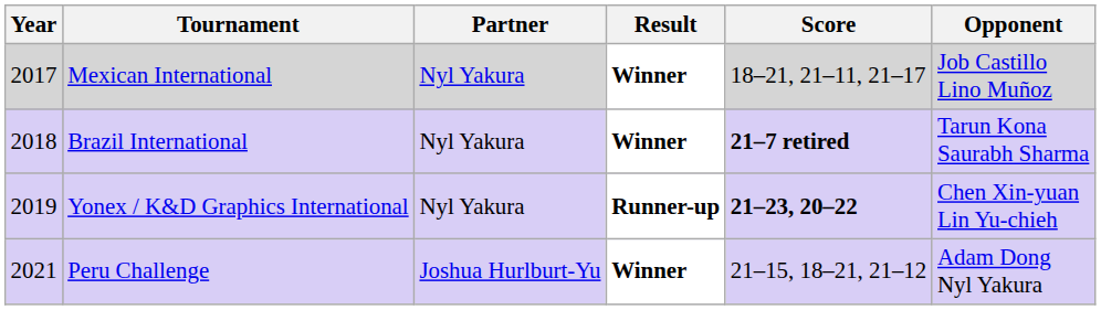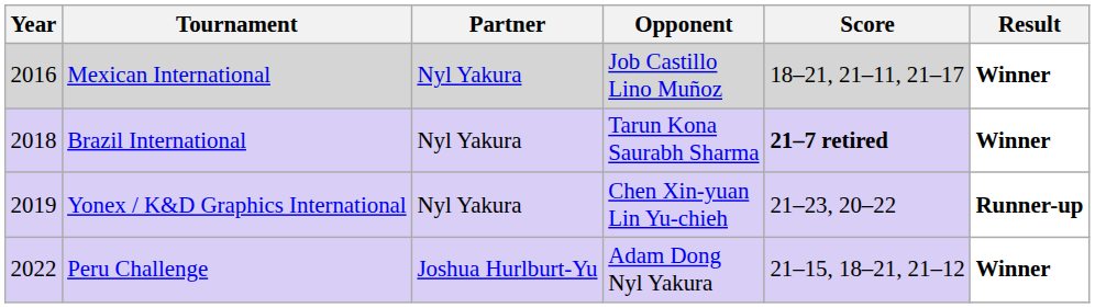columns swapped: Opponent <-> Result
Mexican International | Year: 2017 -> 2016
Yonex / K&D Graphics International | Score: bold -> normal
Peru Challenge | Year: 2021 -> 2022
